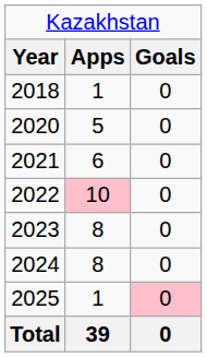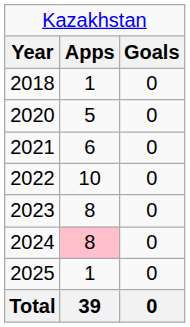2022 | column 2: pink background -> no background
2024 | column 2: no background -> pink background
2025 | column 3: pink background -> no background
